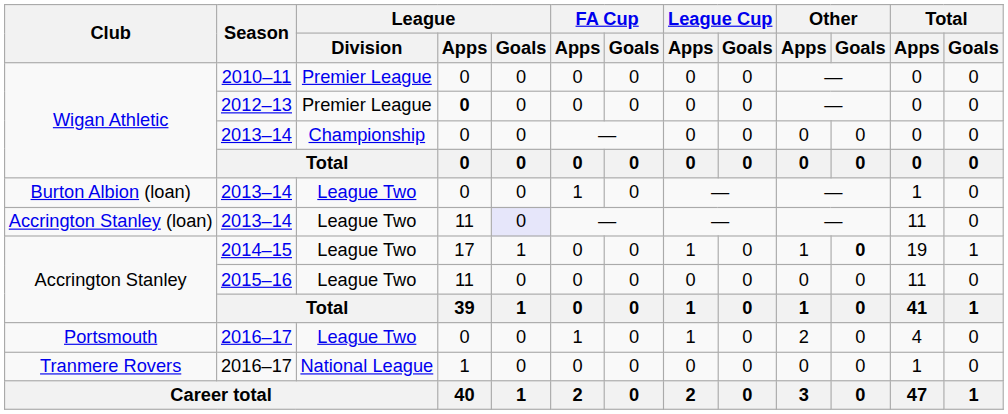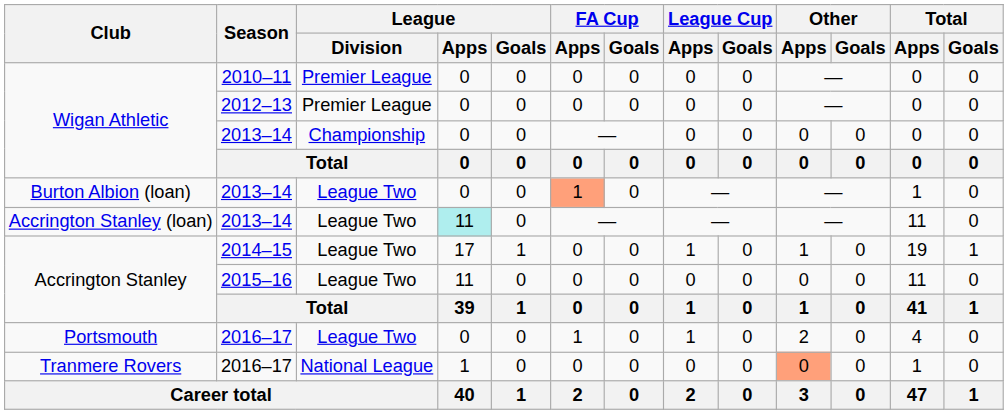Wigan Athletic / 2012–13 | League / Apps: bold -> normal
Burton Albion (loan) | FA Cup / Apps: no background -> lightsalmon background
Accrington Stanley (loan) | League / Apps: no background -> paleturquoise background
Accrington Stanley (loan) | League / Goals: lavender background -> no background
Accrington Stanley / 2014–15 | Other / Goals: bold -> normal
Tranmere Rovers | Other / Apps: no background -> lightsalmon background
